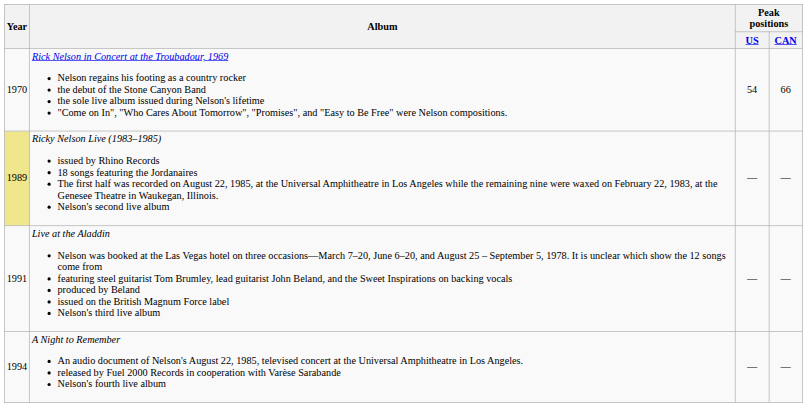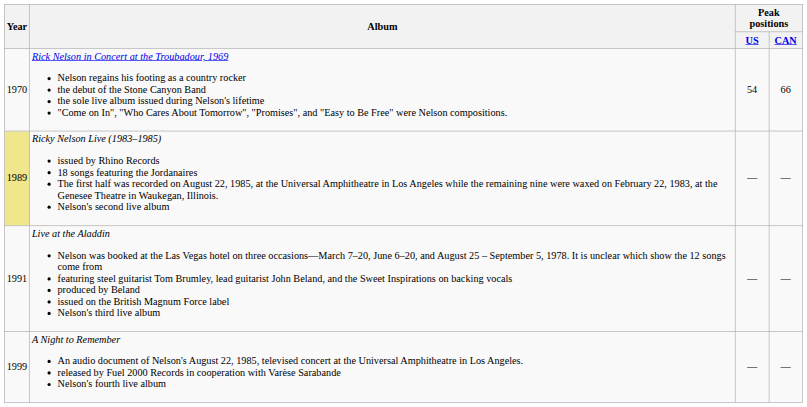row 6 | Year: 1994 -> 1999
